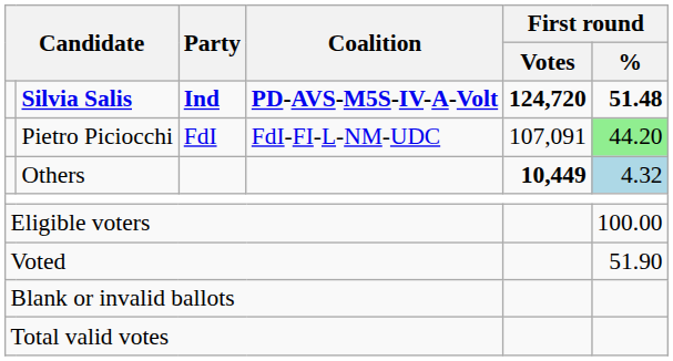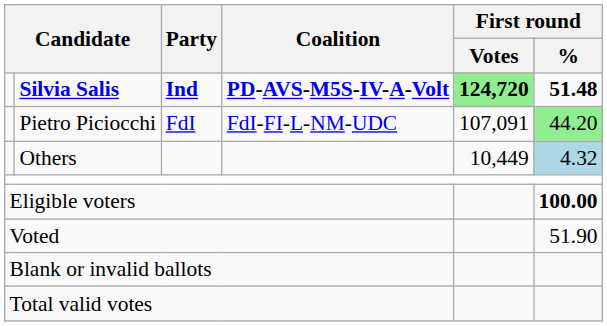Silvia Salis | First round / Votes: no background -> lightgreen background
Others | First round / Votes: bold -> normal
Eligible voters | First round / %: normal -> bold
